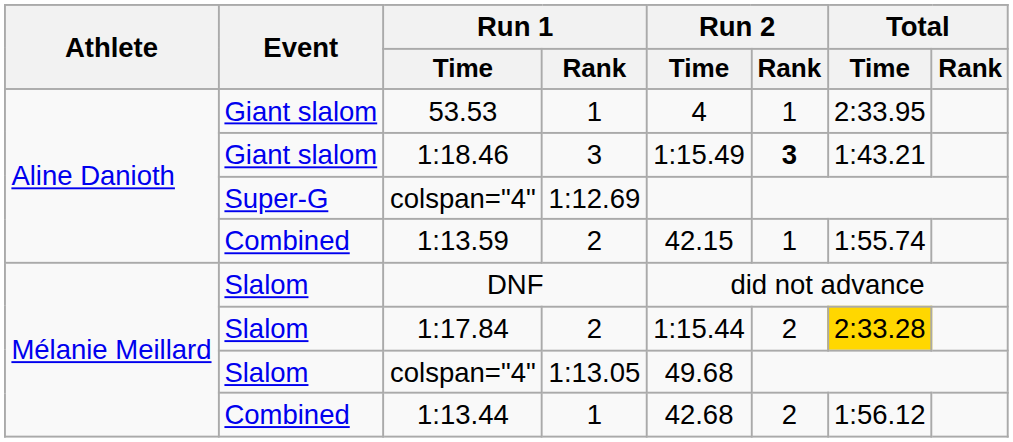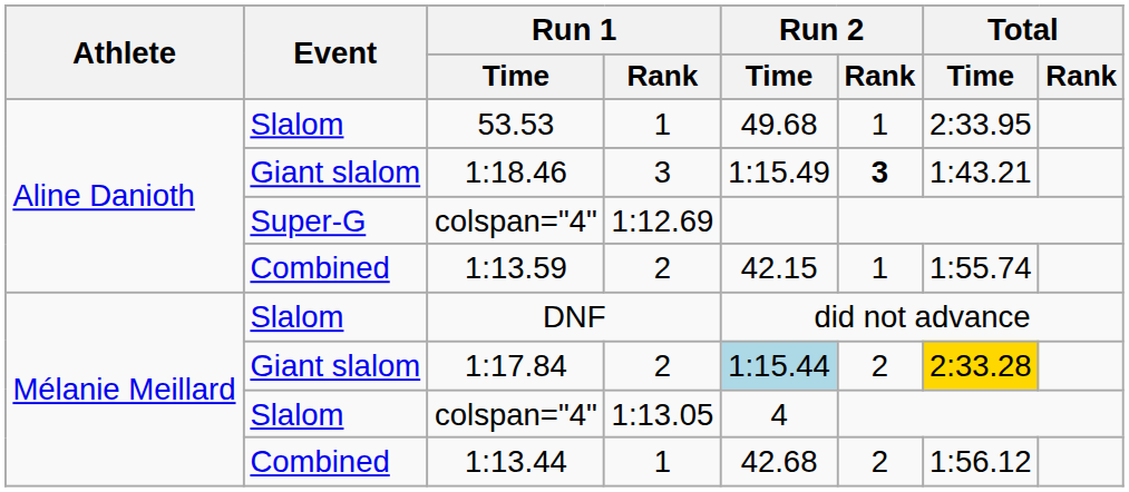53.53 | Event: Giant slalom -> Slalom
53.53 | Run 2 / Time: 4 -> 49.68
1:17.84 | Event: Slalom -> Giant slalom
1:17.84 | Run 2 / Time: no background -> lightblue background
colspan="4" / 1:13.05 | Run 2 / Time: 49.68 -> 4
